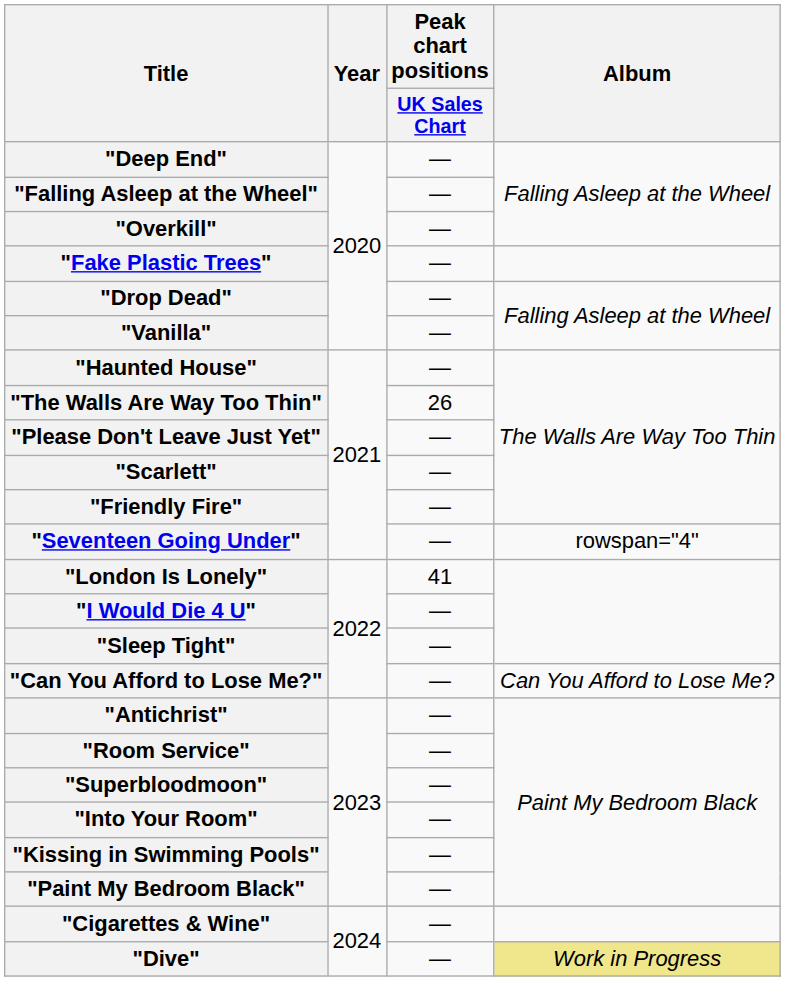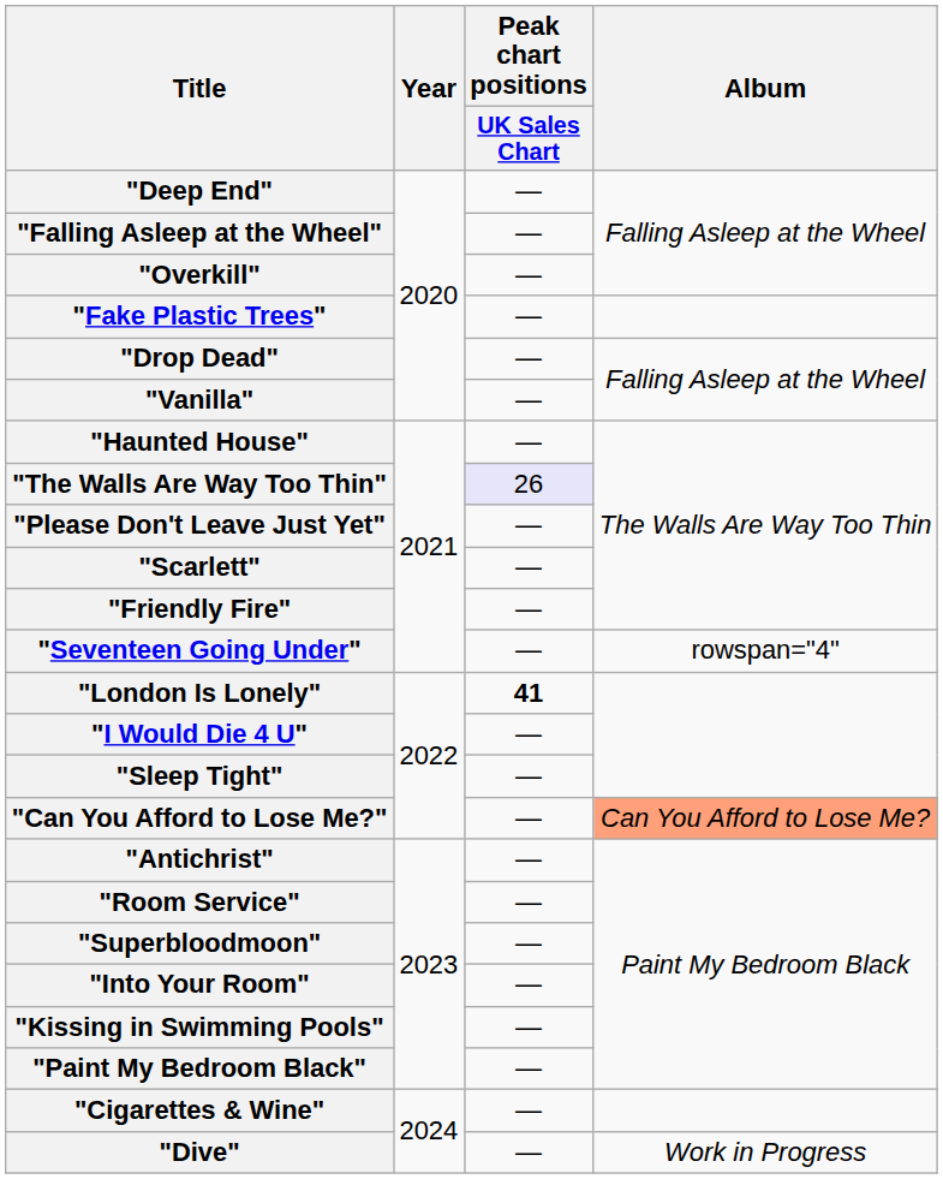"The Walls Are Way Too Thin" | Peak chart positions / UK Sales Chart: no background -> lavender background
"London Is Lonely" | Peak chart positions / UK Sales Chart: normal -> bold
"Can You Afford to Lose Me?" | Album: no background -> lightsalmon background
"Dive" | Album: khaki background -> no background
